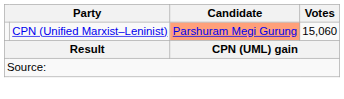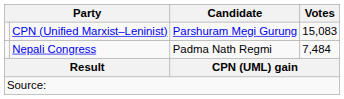CPN (Unified Marxist–Leninist) | Candidate: lightsalmon background -> no background
CPN (Unified Marxist–Leninist) | Votes: 15,060 -> 15,083
+ row: Nepali Congress | Padma Nath Regmi | 7,484
